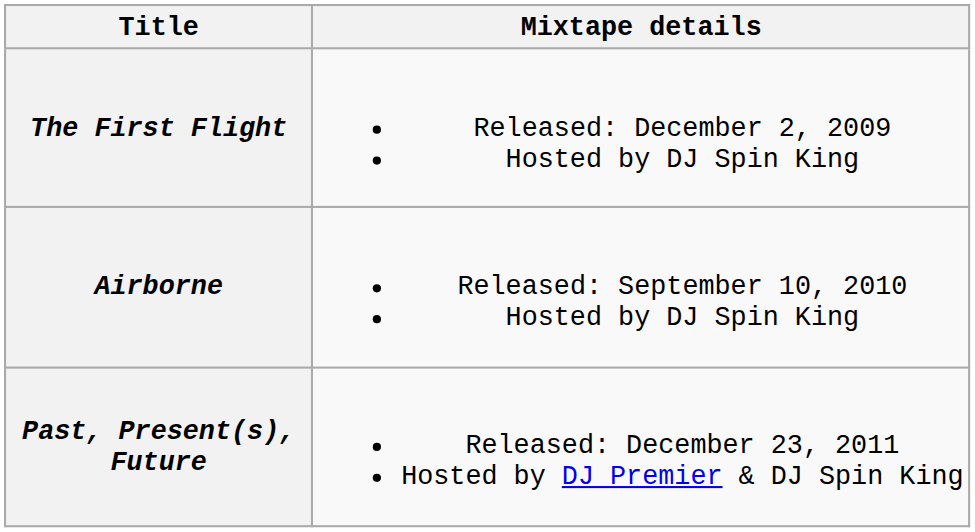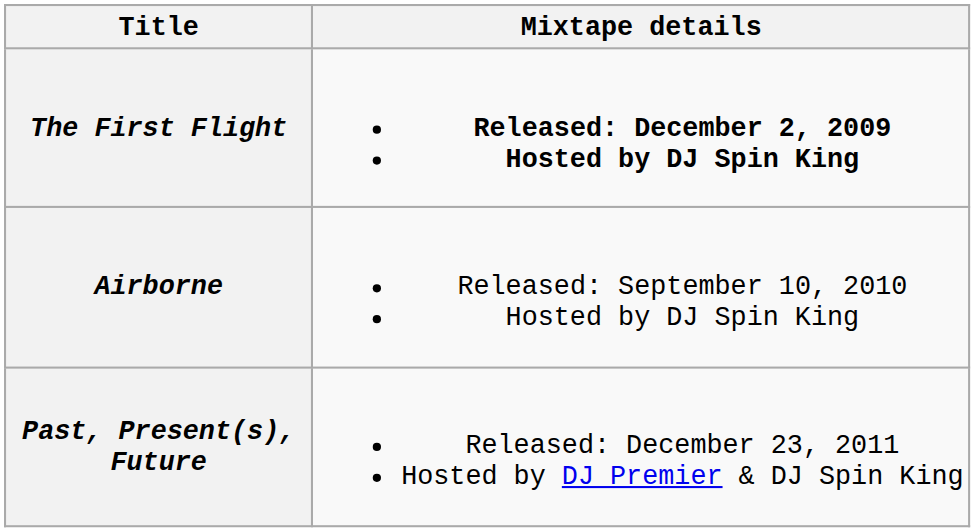The First Flight | Mixtape details: normal -> bold
